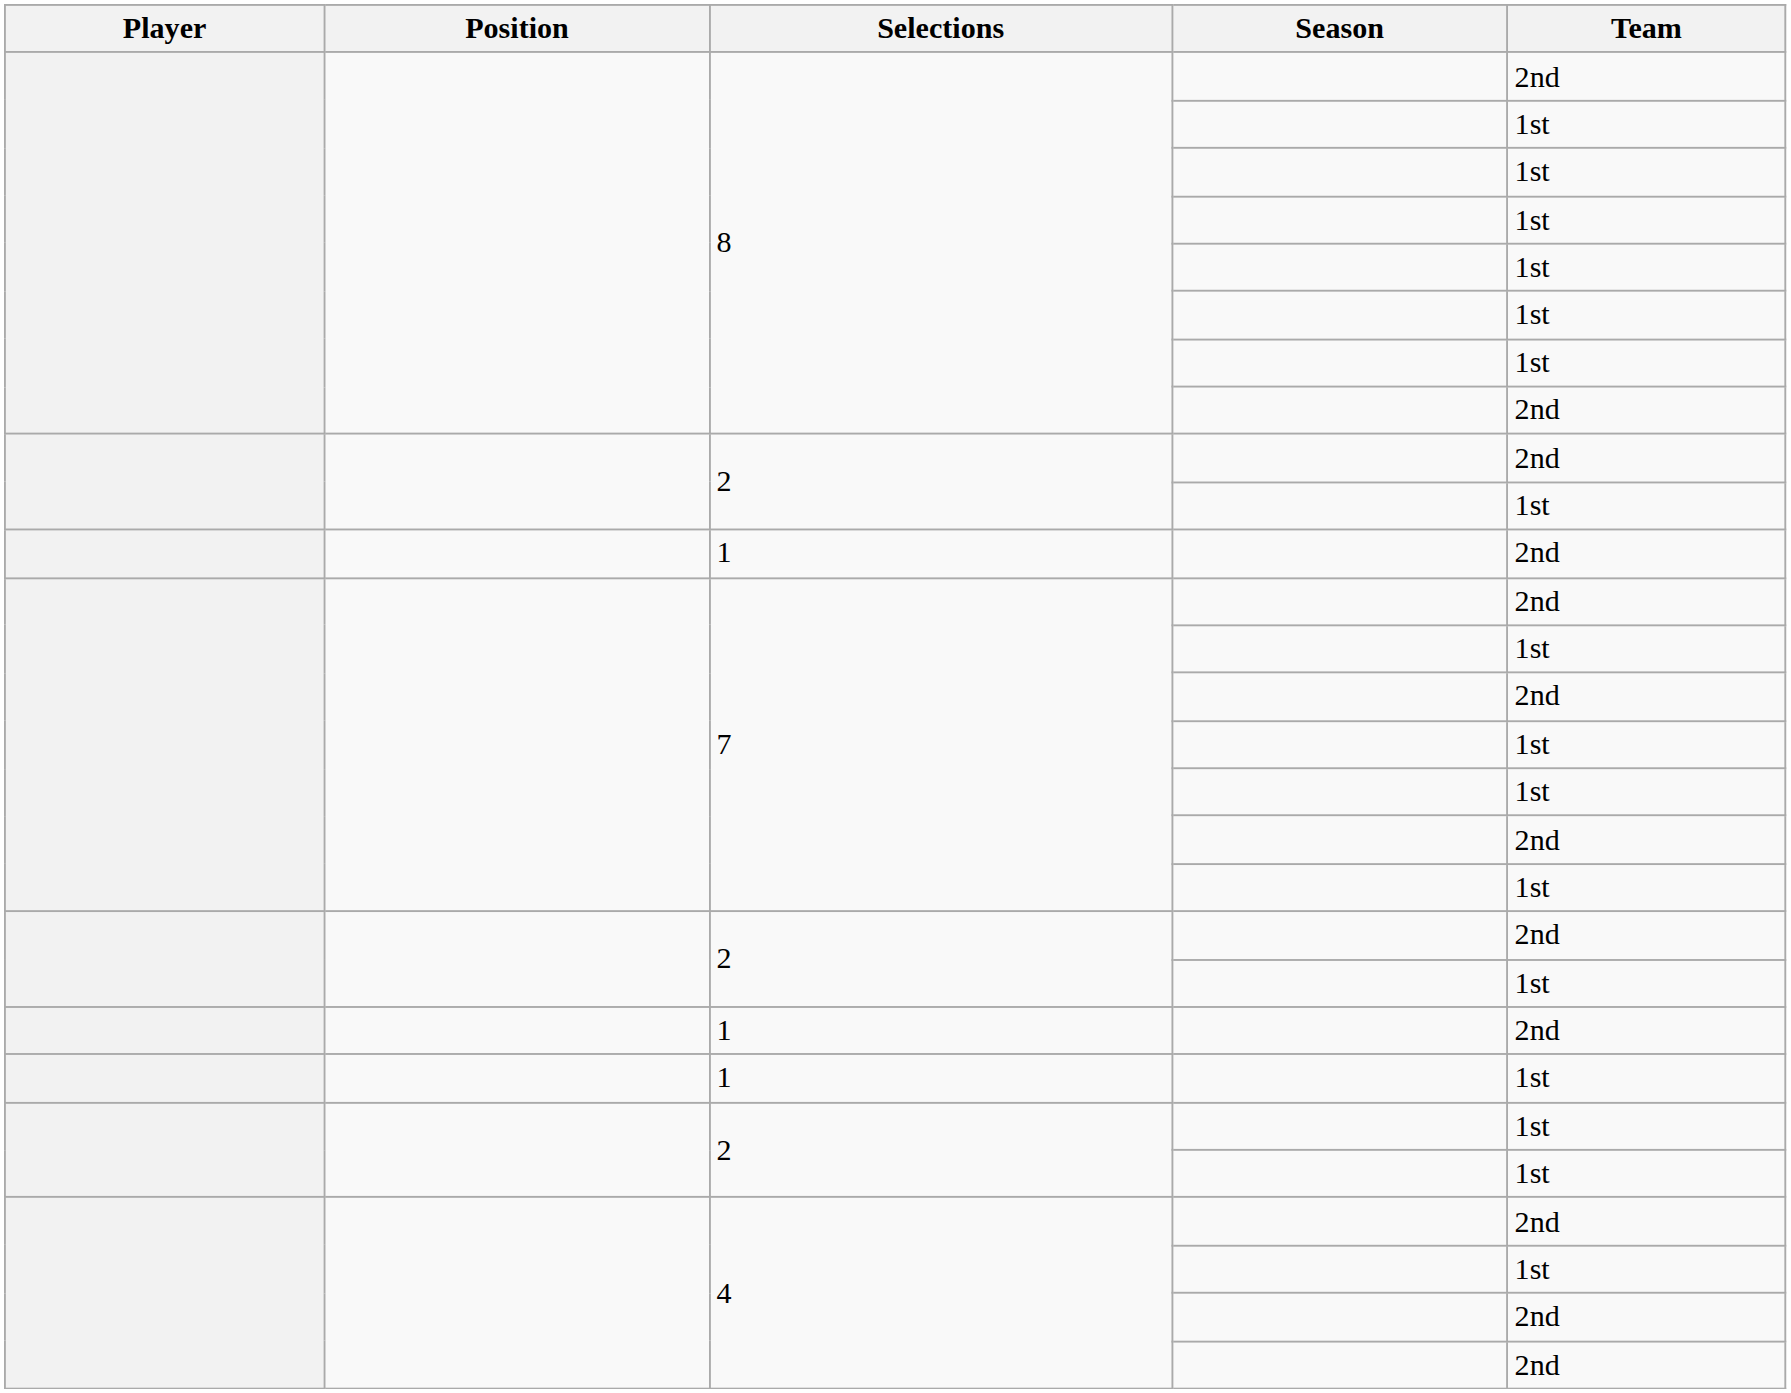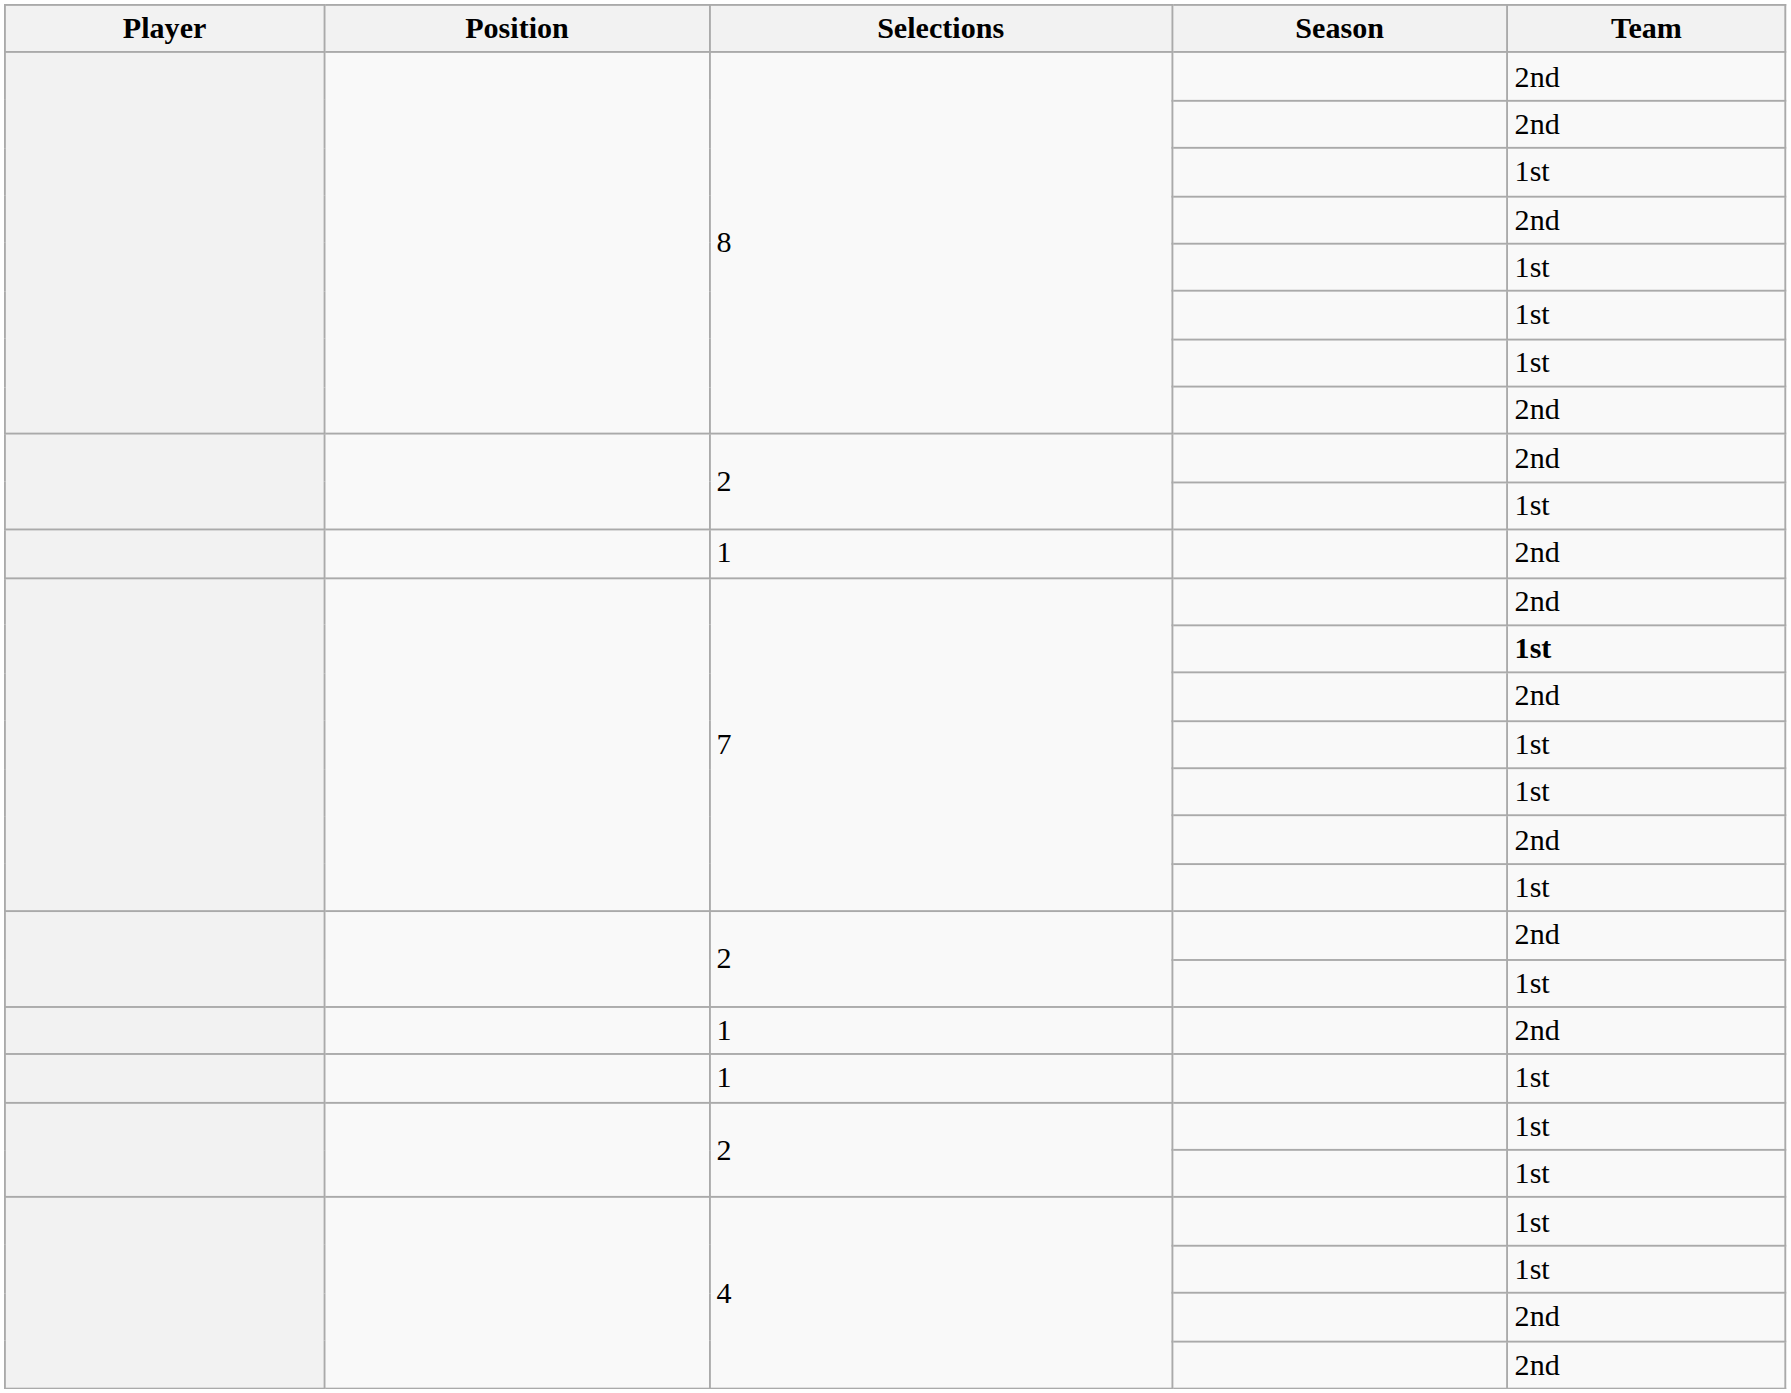row 3 | Team: 1st -> 2nd
row 5 | Team: 1st -> 2nd
row 14 | Team: normal -> bold
row 26 | Team: 2nd -> 1st
